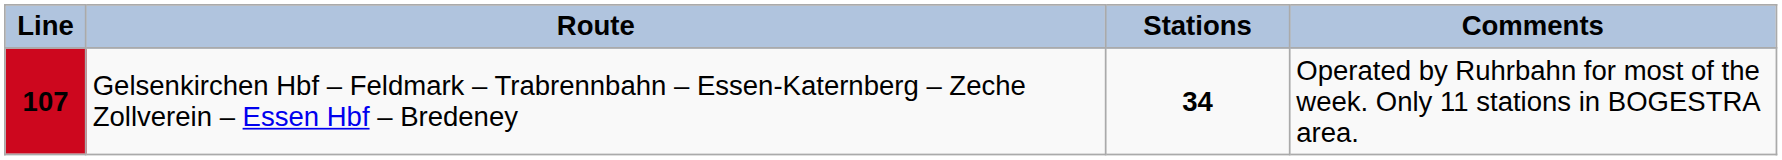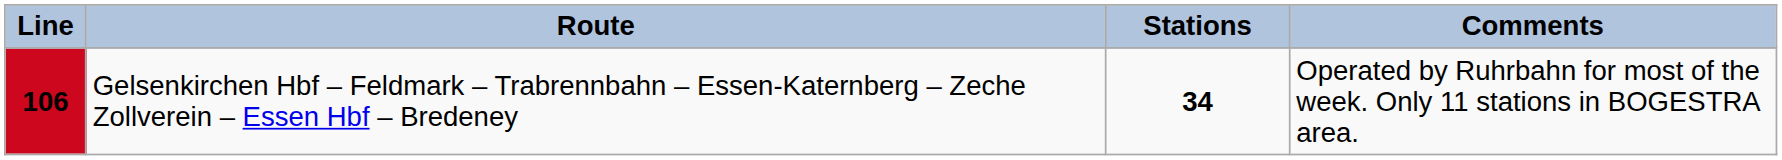row 2 | Line: 107 -> 106
